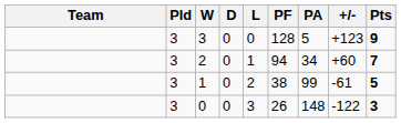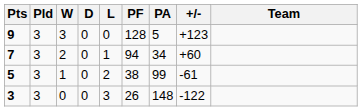columns swapped: Team <-> Pts
